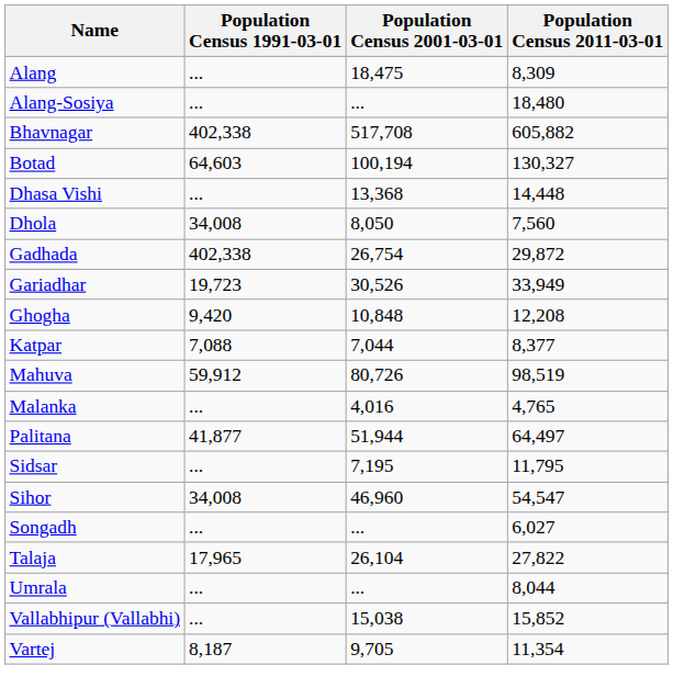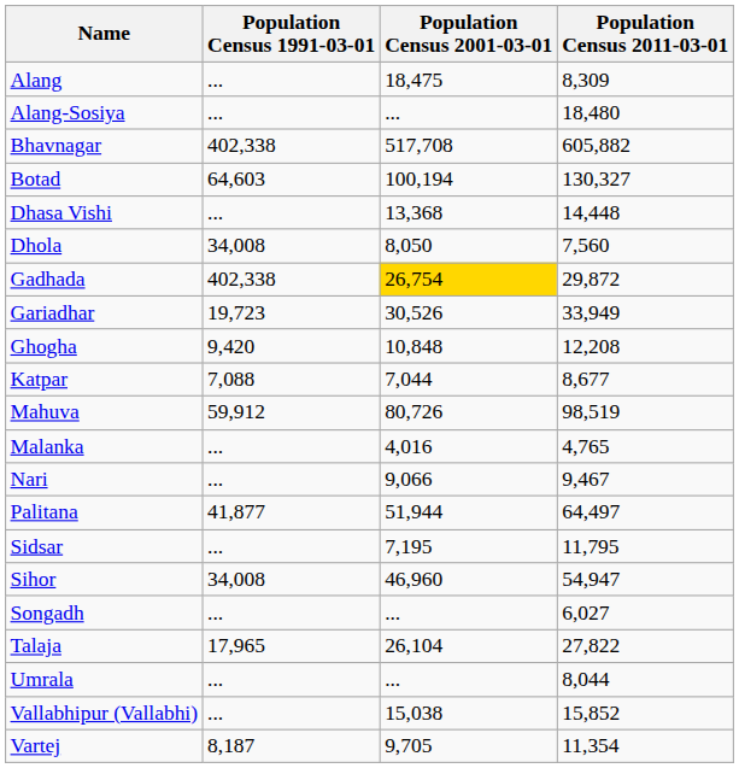Gadhada | Population Census 2001-03-01: no background -> gold background
Katpar | Population Census 2011-03-01: 8,377 -> 8,677
+ row: Nari | ... | 9,066 | 9,467
Sihor | Population Census 2011-03-01: 54,547 -> 54,947
